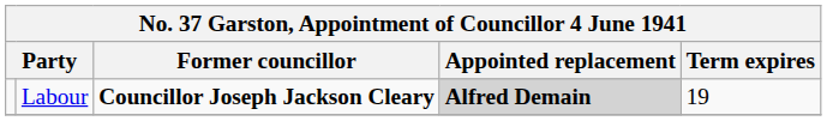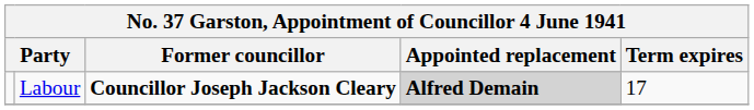Labour | Term expires: 19 -> 17
